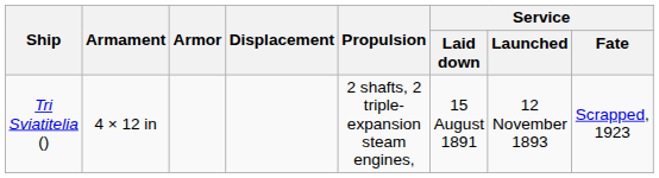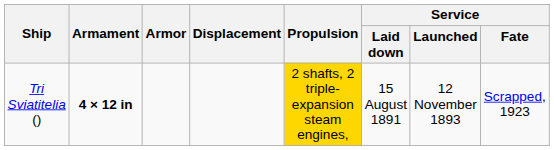Tri Sviatitelia () | Armament: normal -> bold
Tri Sviatitelia () | Propulsion: no background -> gold background
